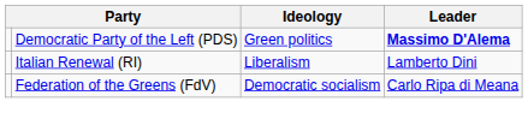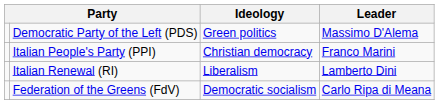Democratic Party of the Left (PDS) | Leader: bold -> normal
+ row: Italian People's Party (PPI) | Christian democracy | Franco Marini
